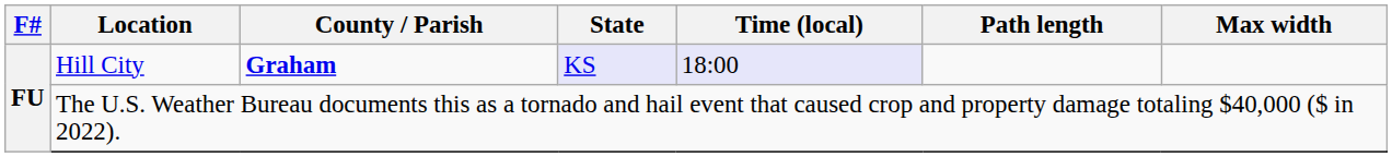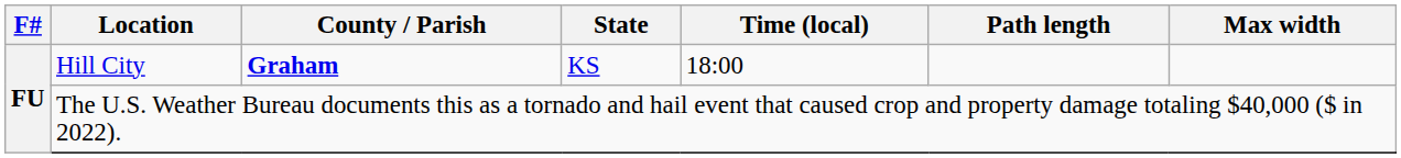Hill City | State: lavender background -> no background
Hill City | Time (local): lavender background -> no background
